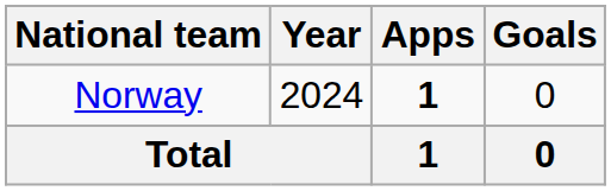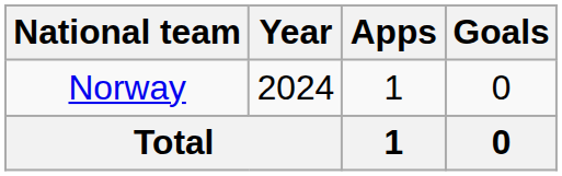Norway | Apps: bold -> normal
